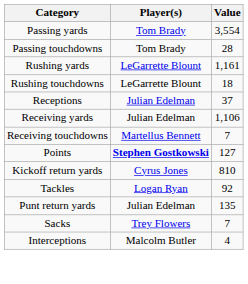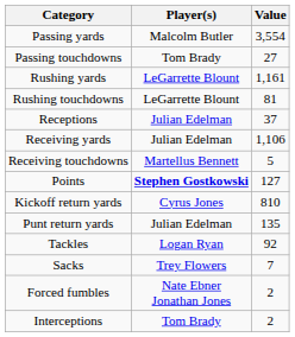Passing yards | Player(s): Tom Brady -> Malcolm Butler
Passing touchdowns | Value: 28 -> 27
Rushing touchdowns | Value: 18 -> 81
Receiving touchdowns | Value: 7 -> 5
rows swapped: Punt return yards <-> Tackles
+ row: Forced fumbles | Nate Ebner Jonathan Jones | 2
Interceptions | Player(s): Malcolm Butler -> Tom Brady
Interceptions | Value: 4 -> 2
